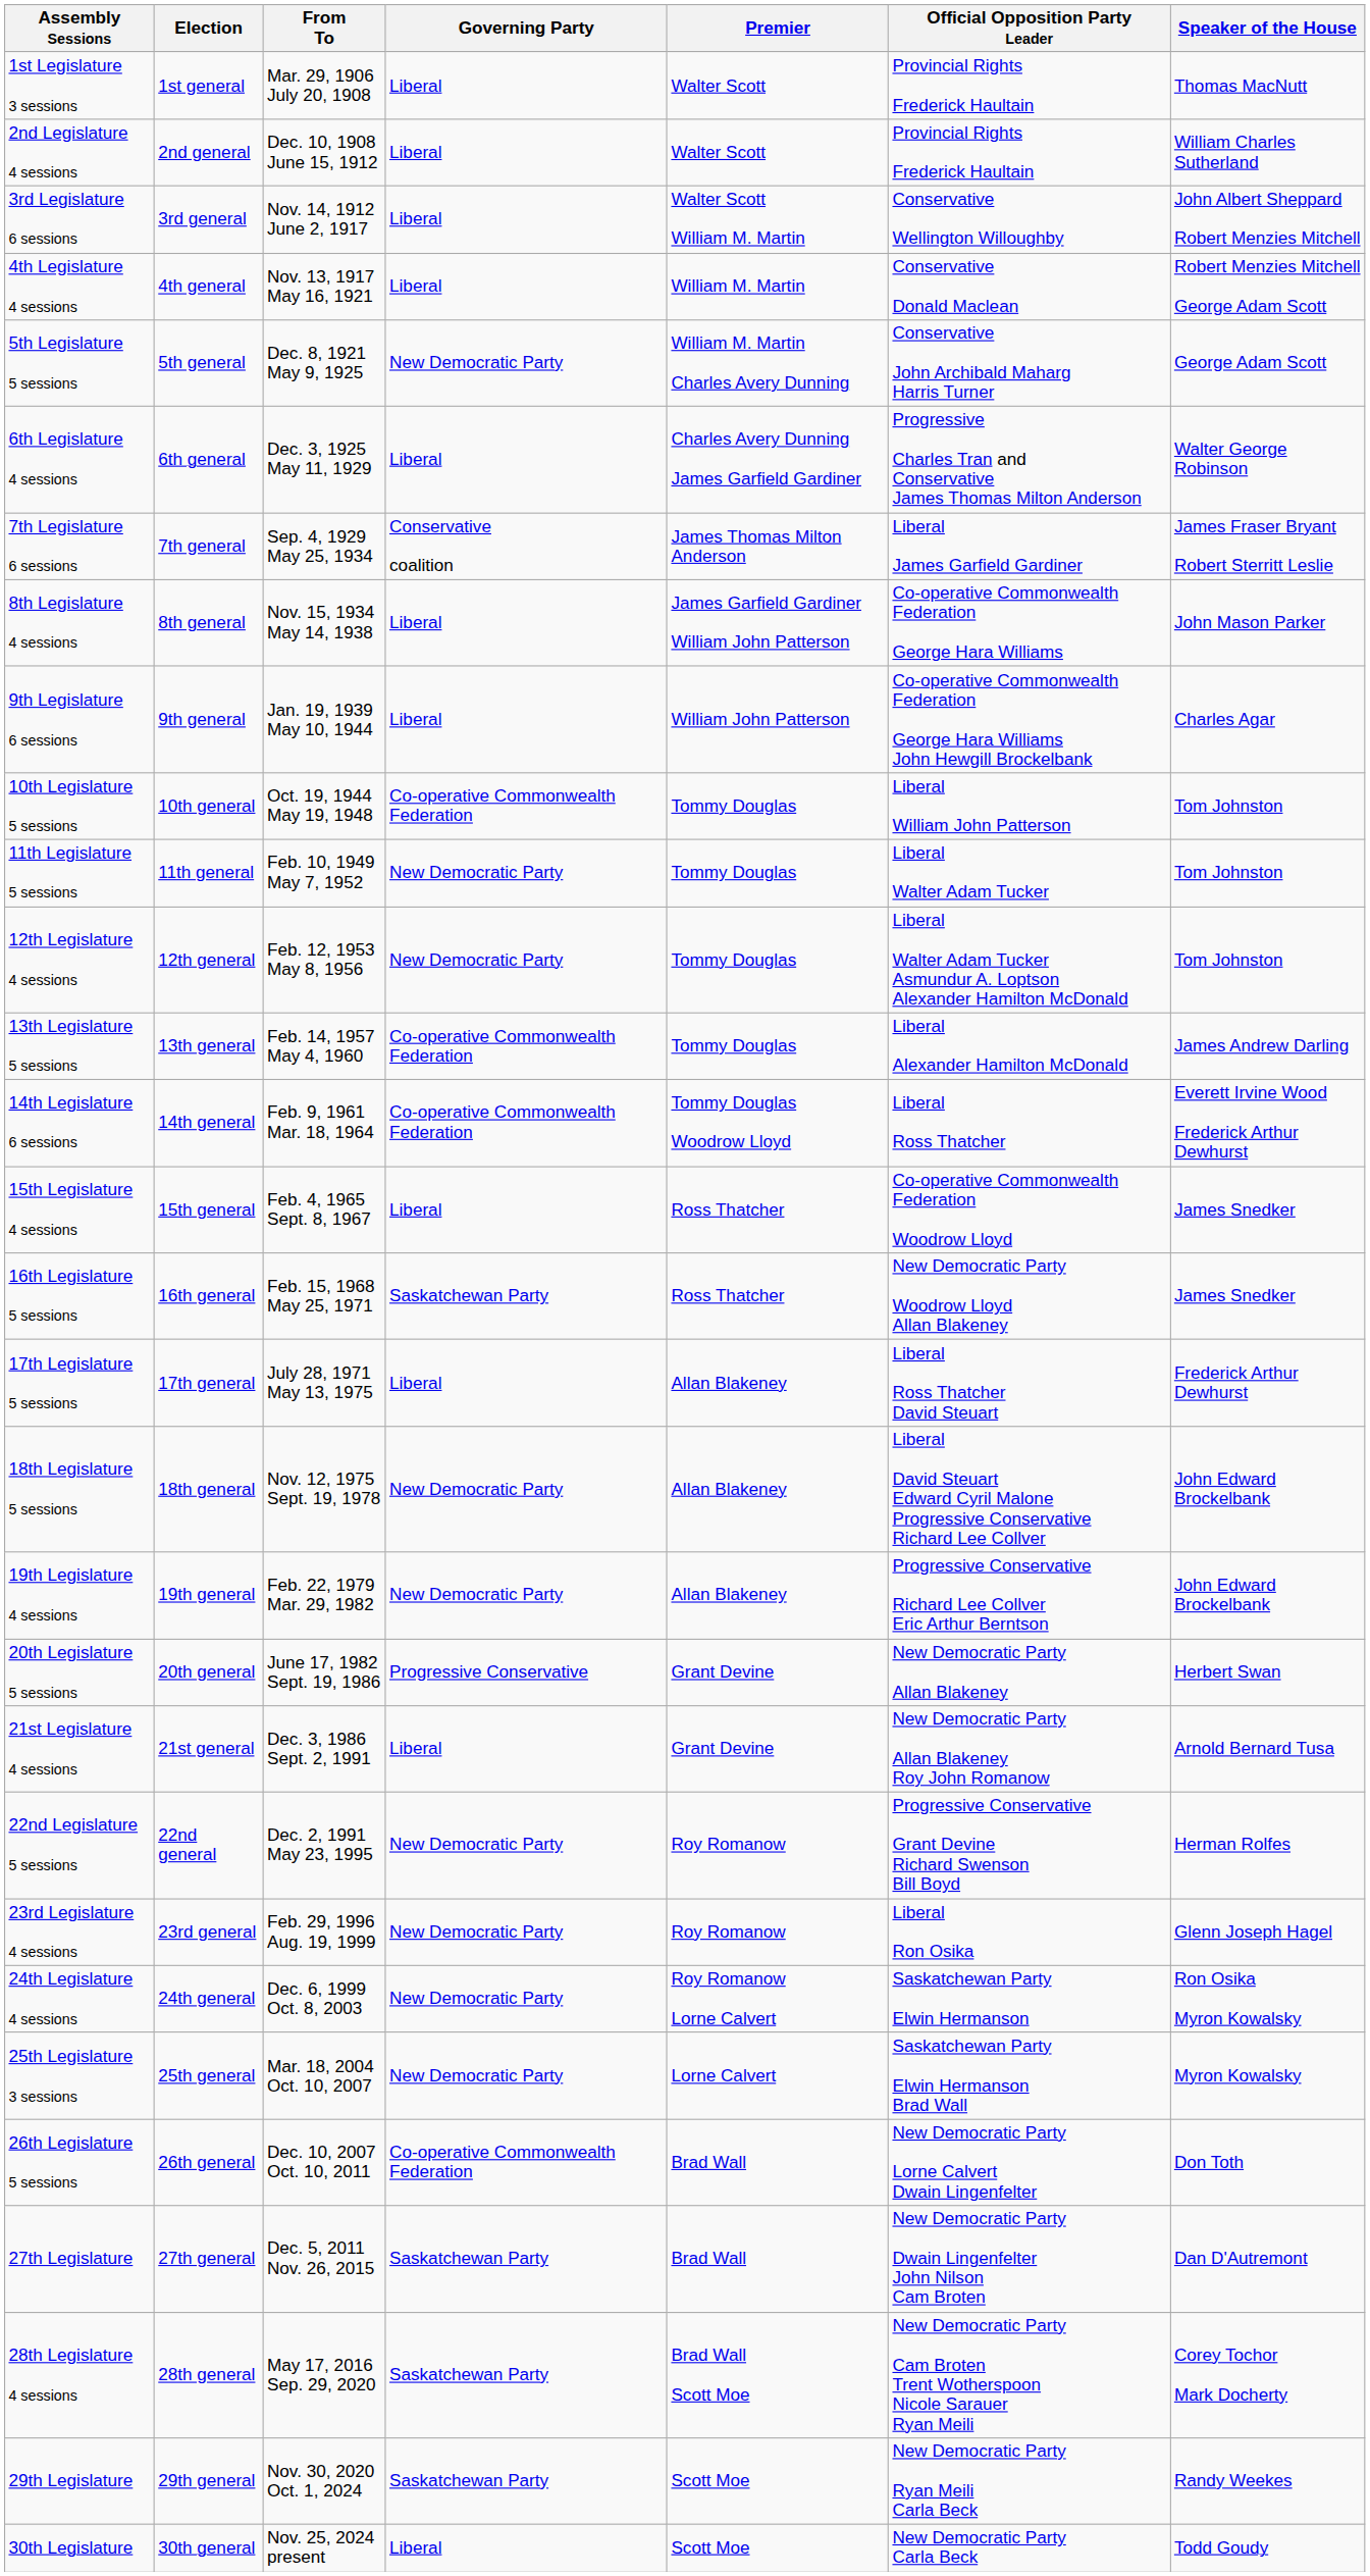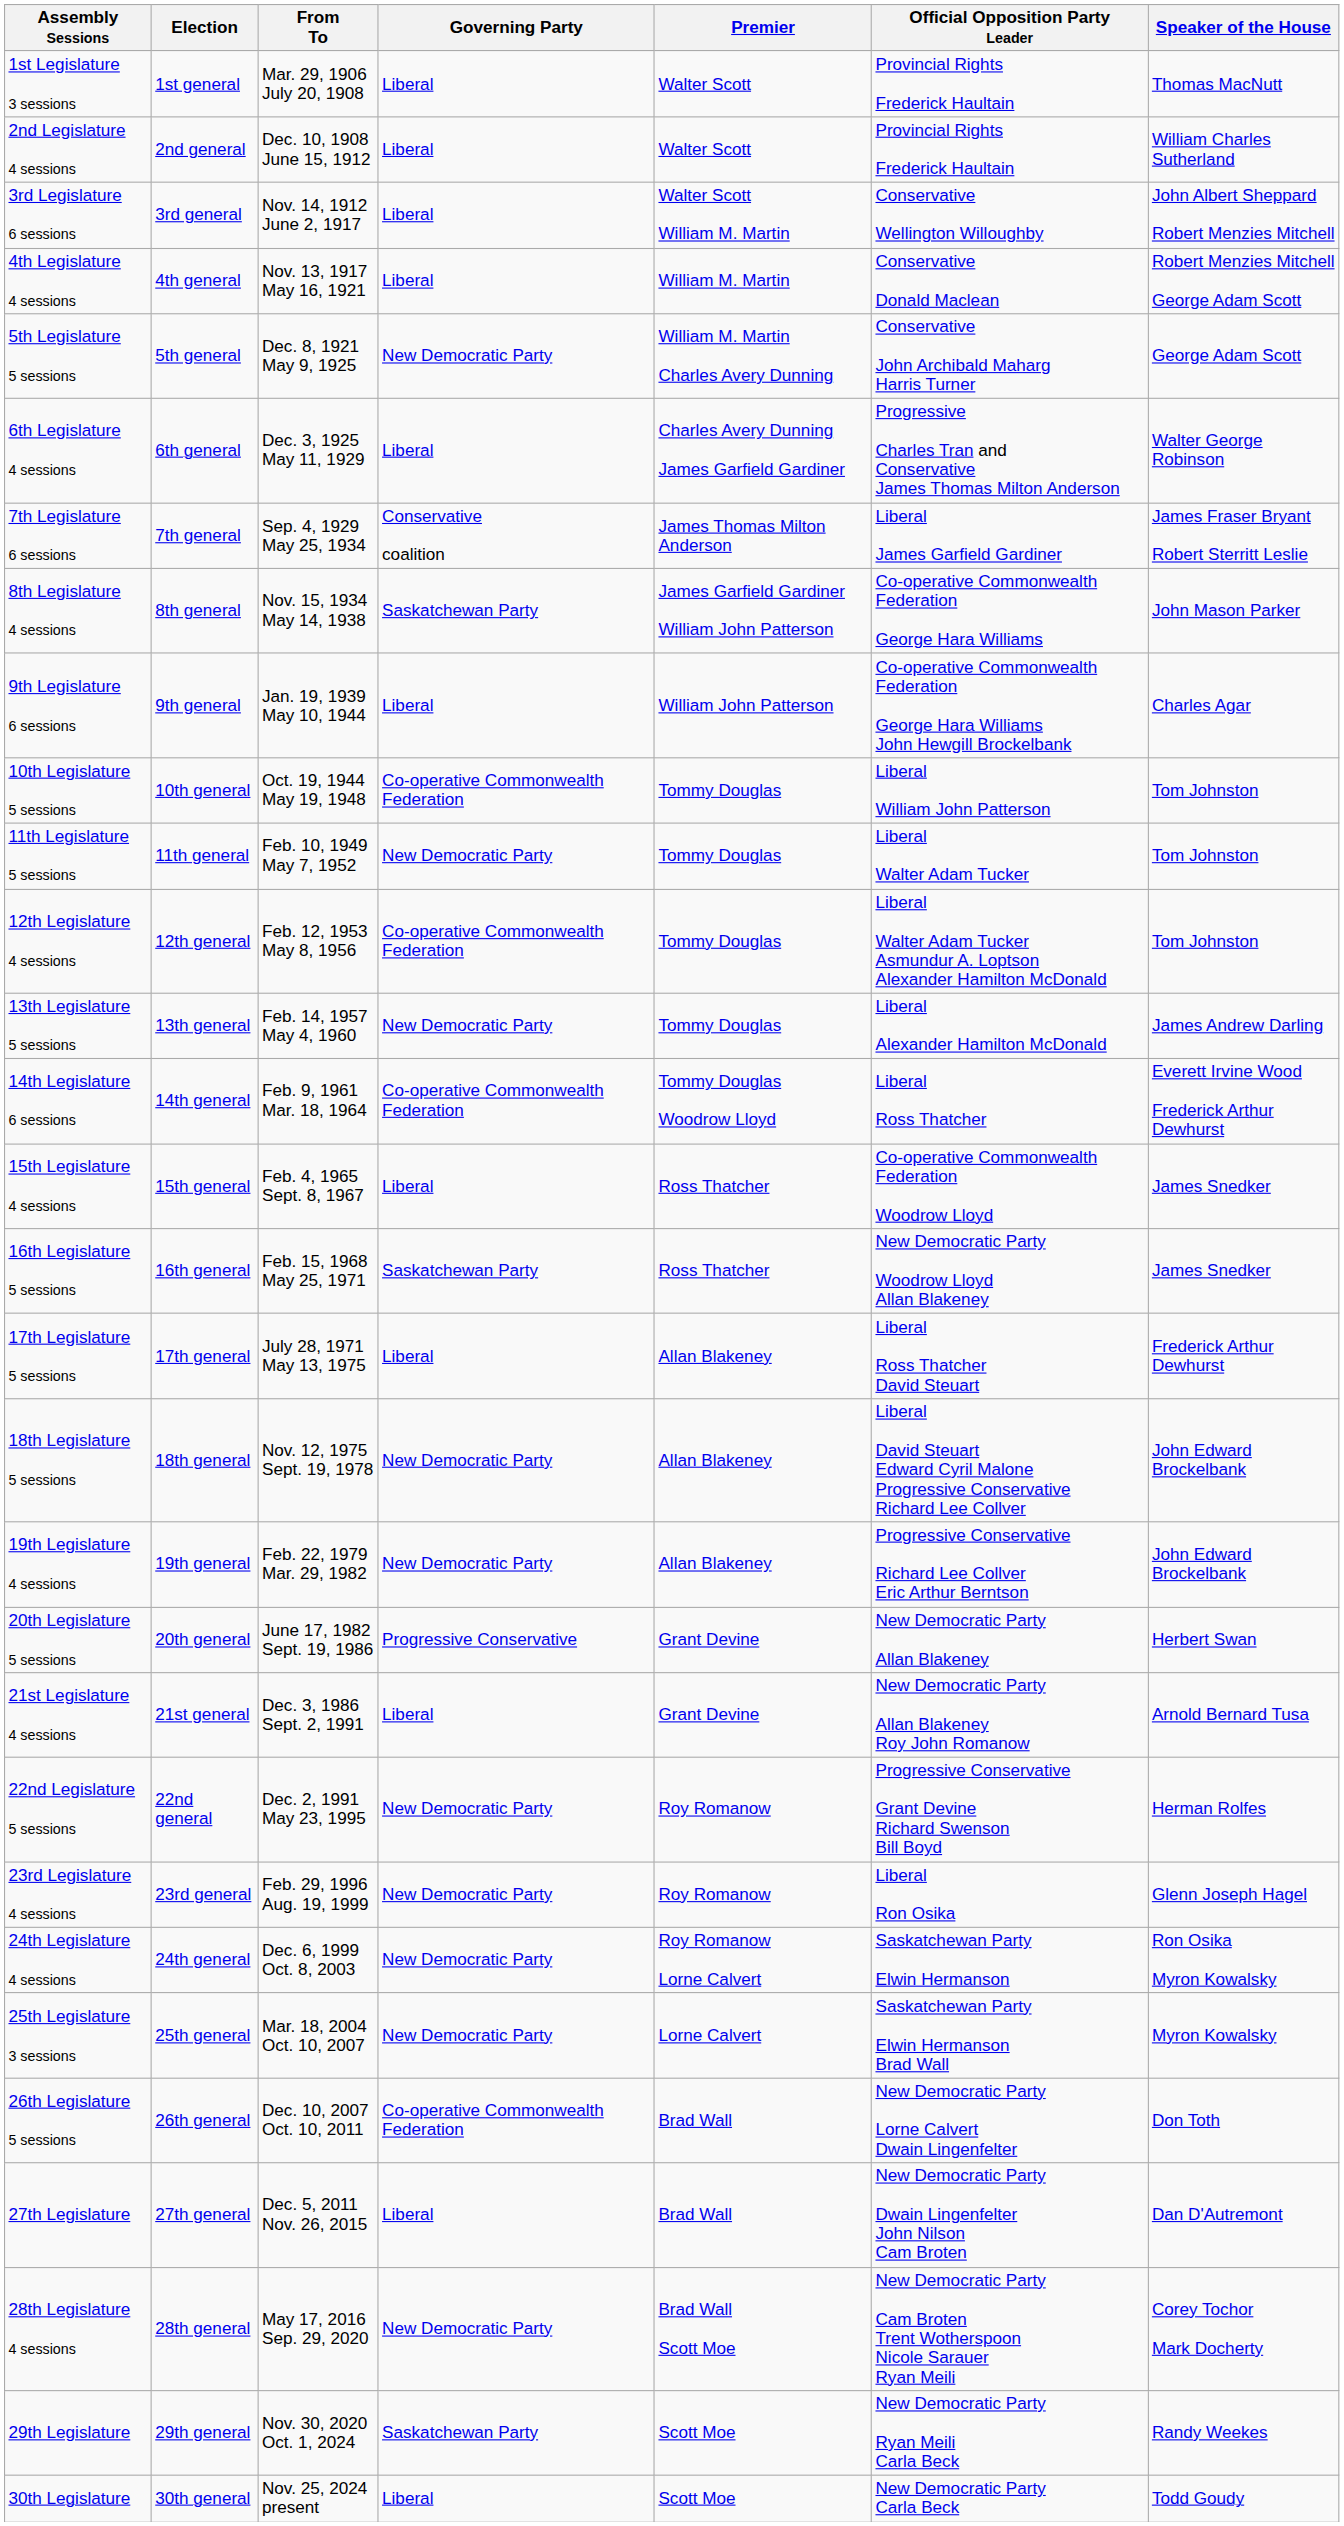8th Legislature 4 sessions | Governing Party: Liberal -> Saskatchewan Party
12th Legislature 4 sessions | Governing Party: New Democratic Party -> Co-operative Commonwealth Federation
13th Legislature 5 sessions | Governing Party: Co-operative Commonwealth Federation -> New Democratic Party
27th Legislature | Governing Party: Saskatchewan Party -> Liberal
28th Legislature 4 sessions | Governing Party: Saskatchewan Party -> New Democratic Party
